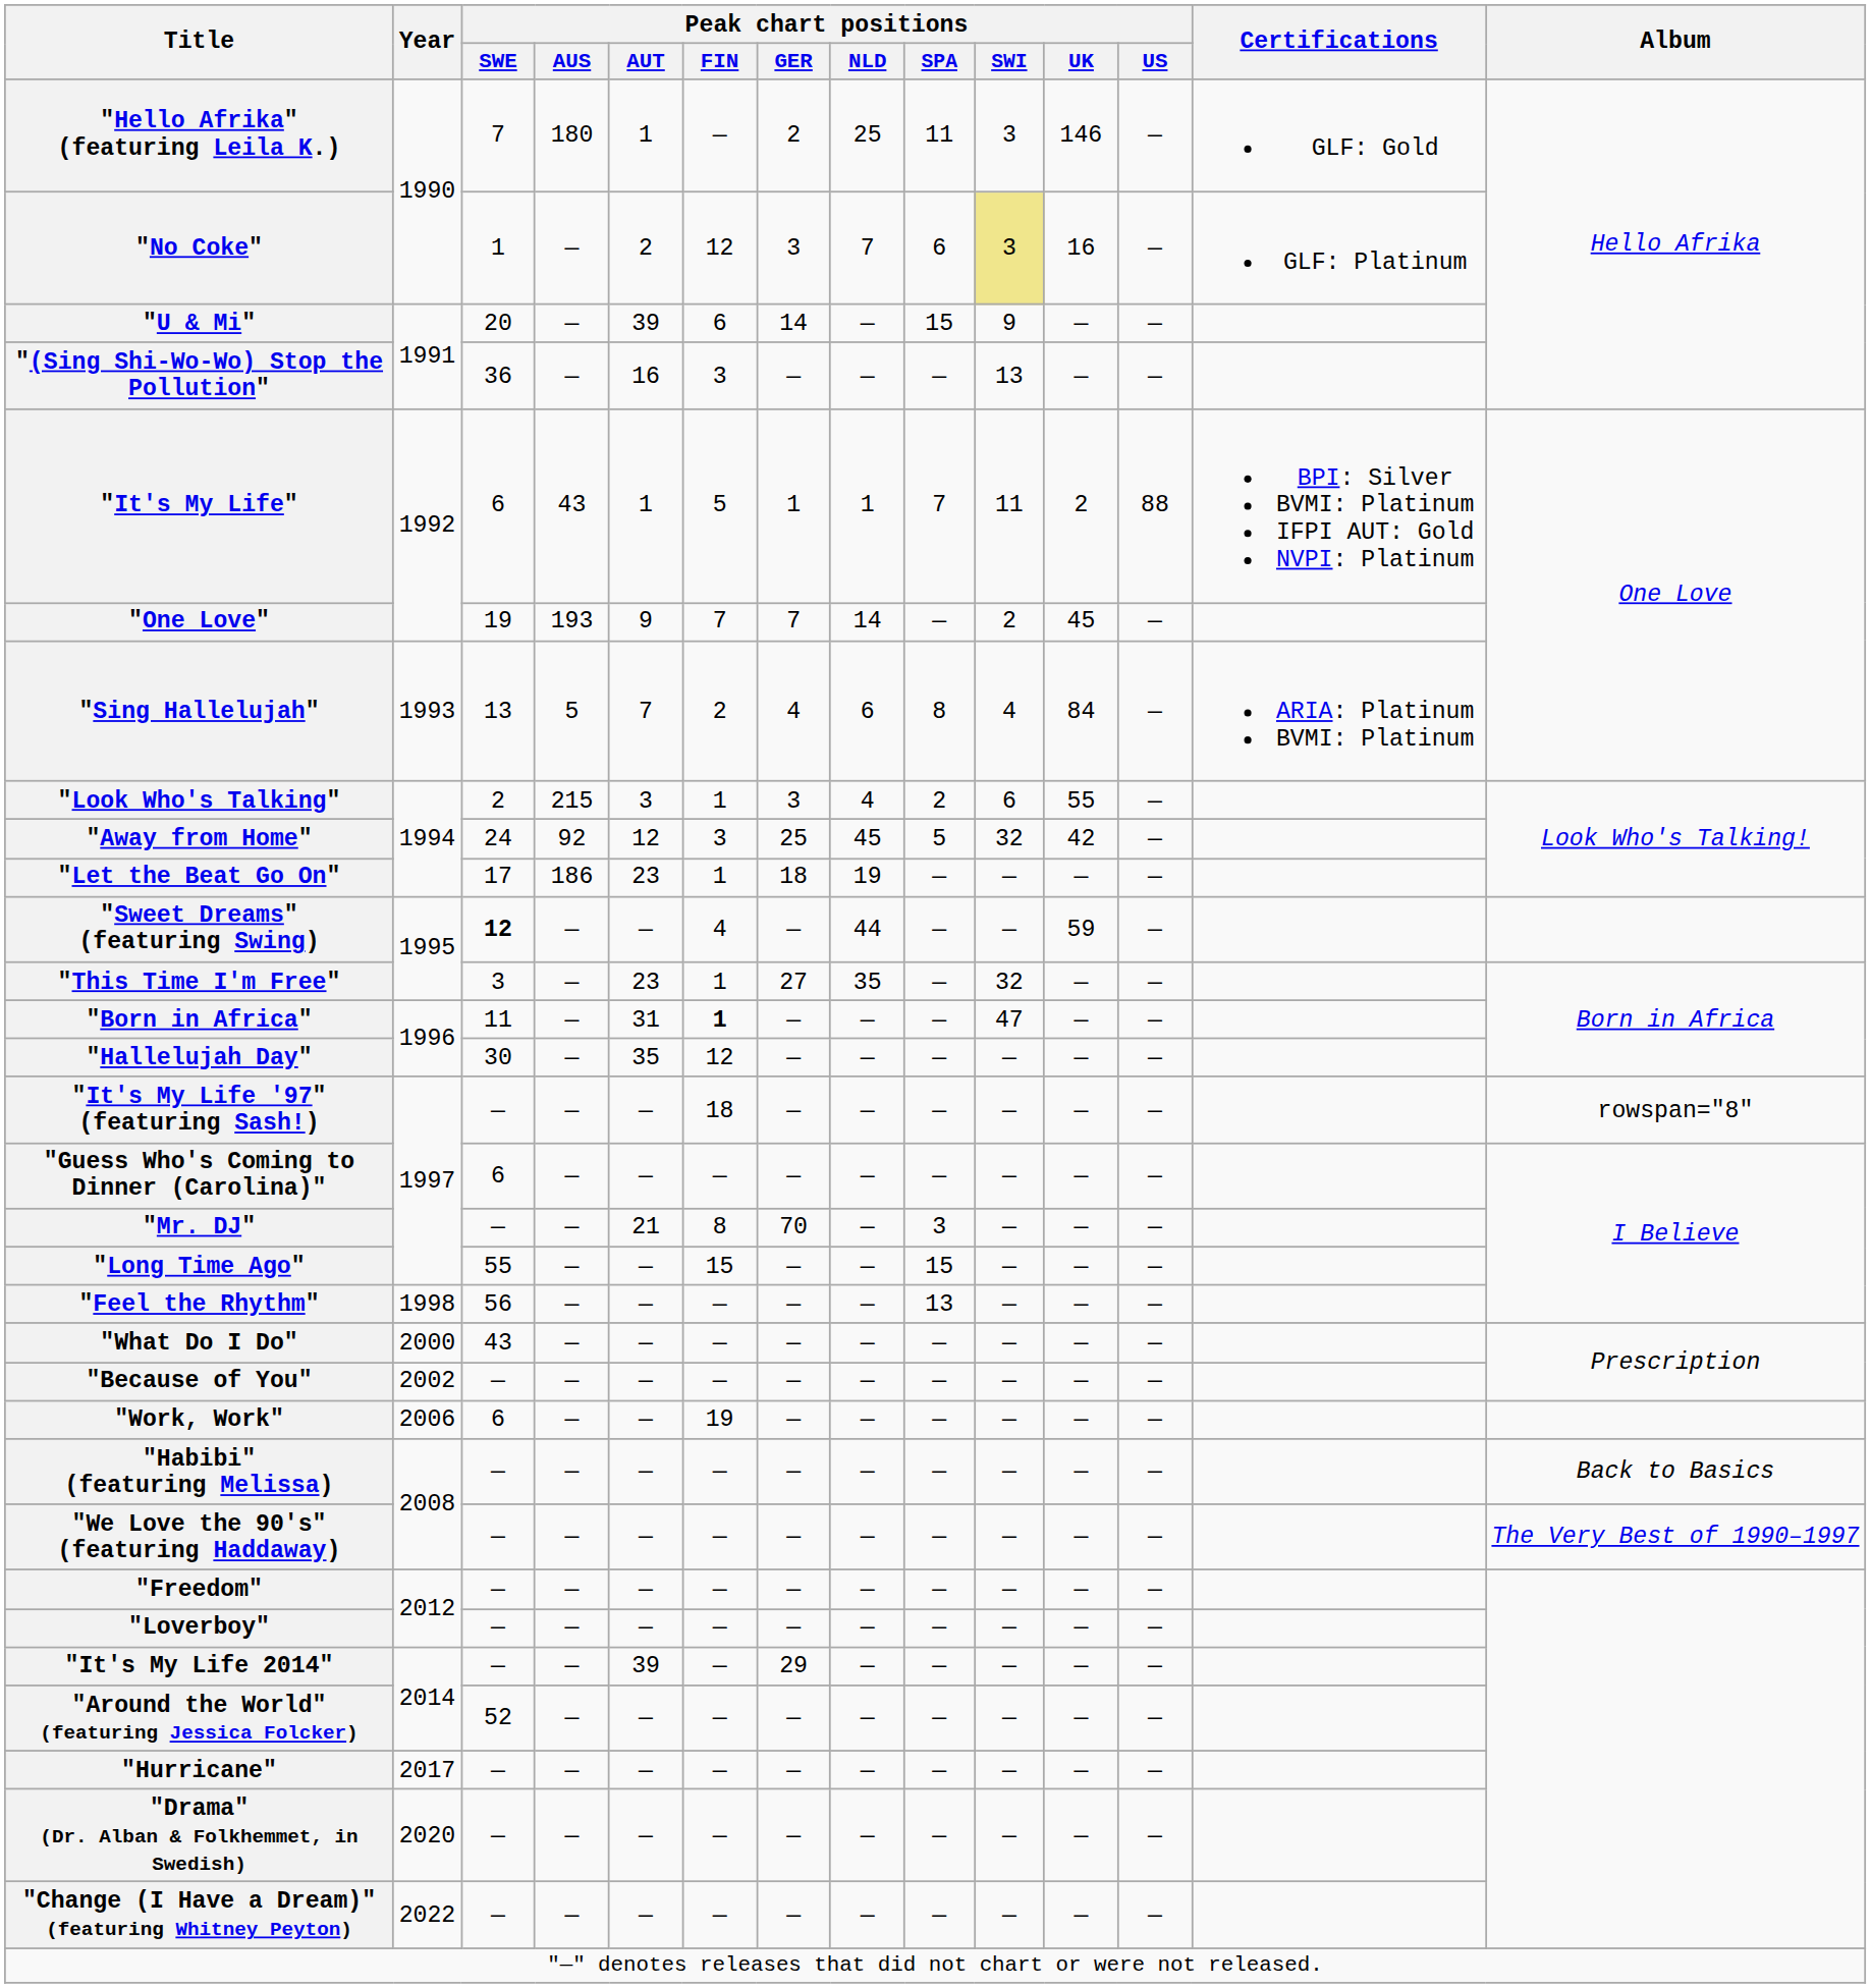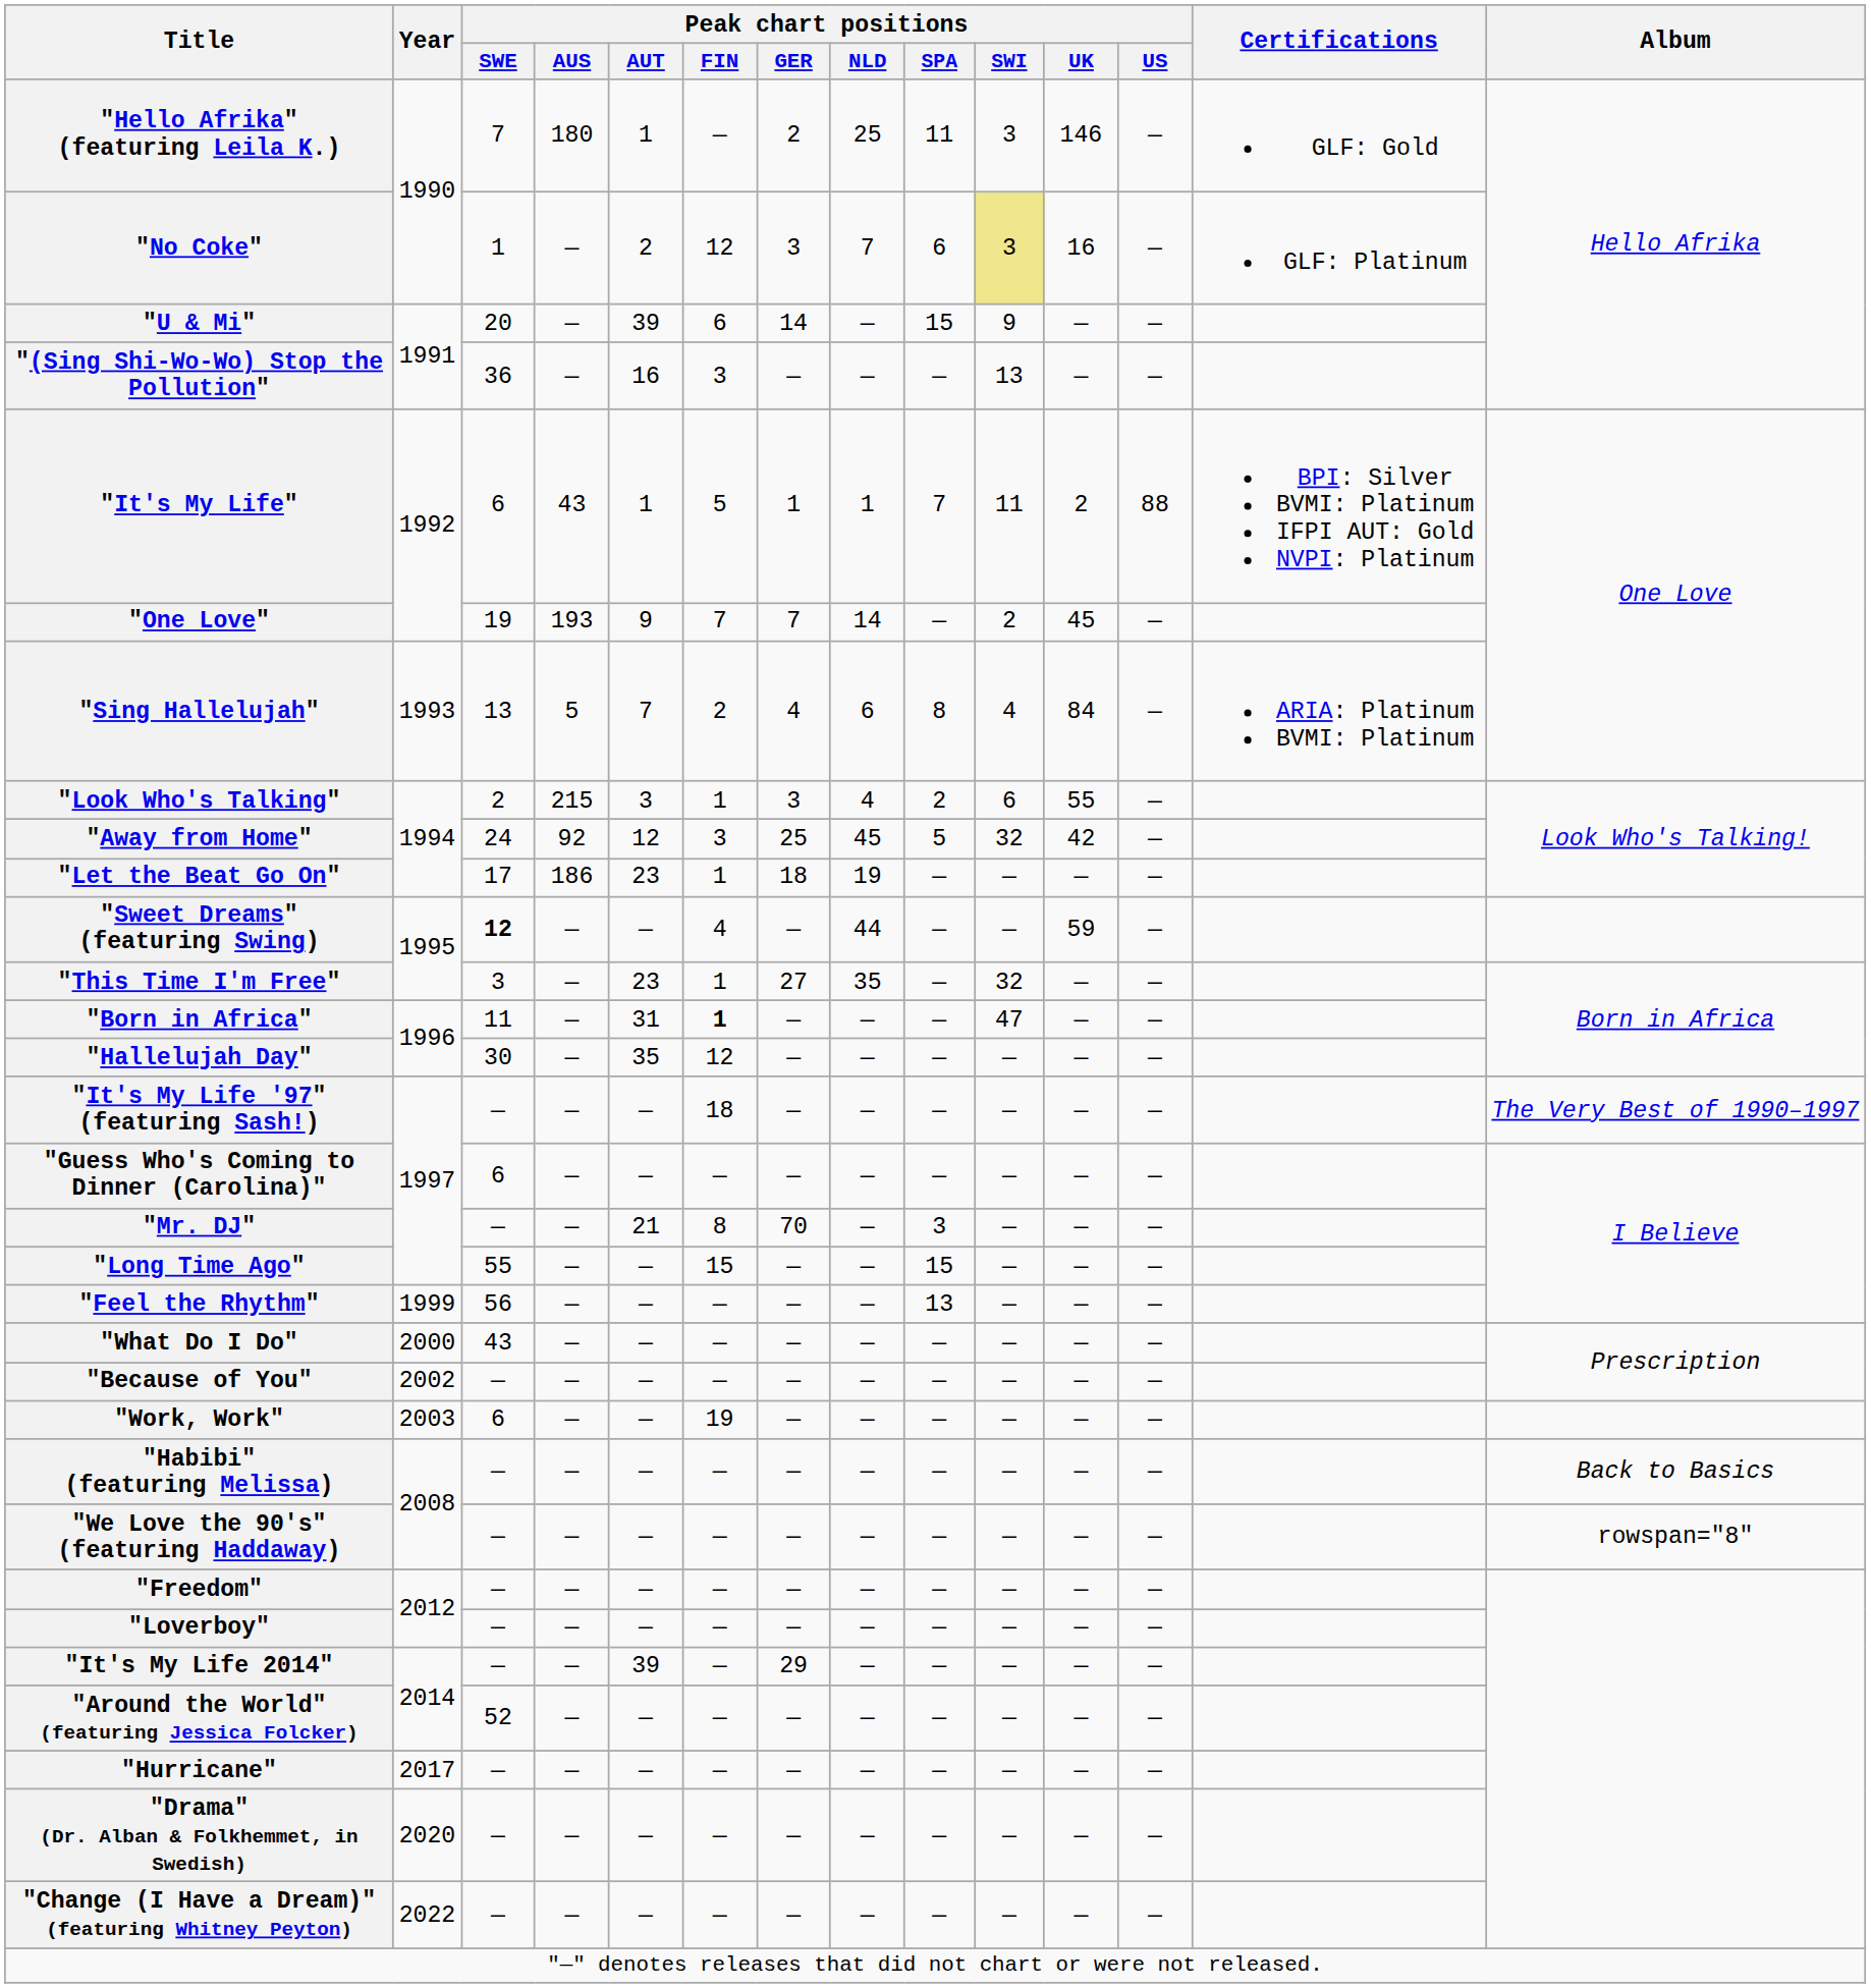"It's My Life '97" (featuring Sash!) | Album: rowspan="8" -> The Very Best of 1990–1997
"Feel the Rhythm" | Year: 1998 -> 1999
"Work, Work" | Year: 2006 -> 2003
"We Love the 90's" (featuring Haddaway) | Album: The Very Best of 1990–1997 -> rowspan="8"
